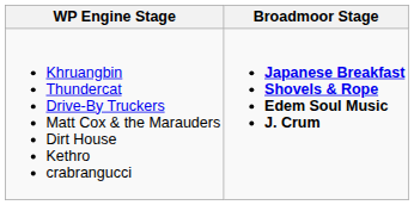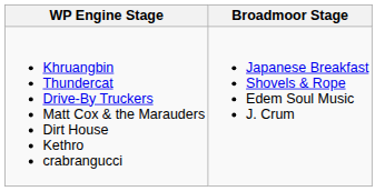row 2 | Broadmoor Stage: bold -> normal
